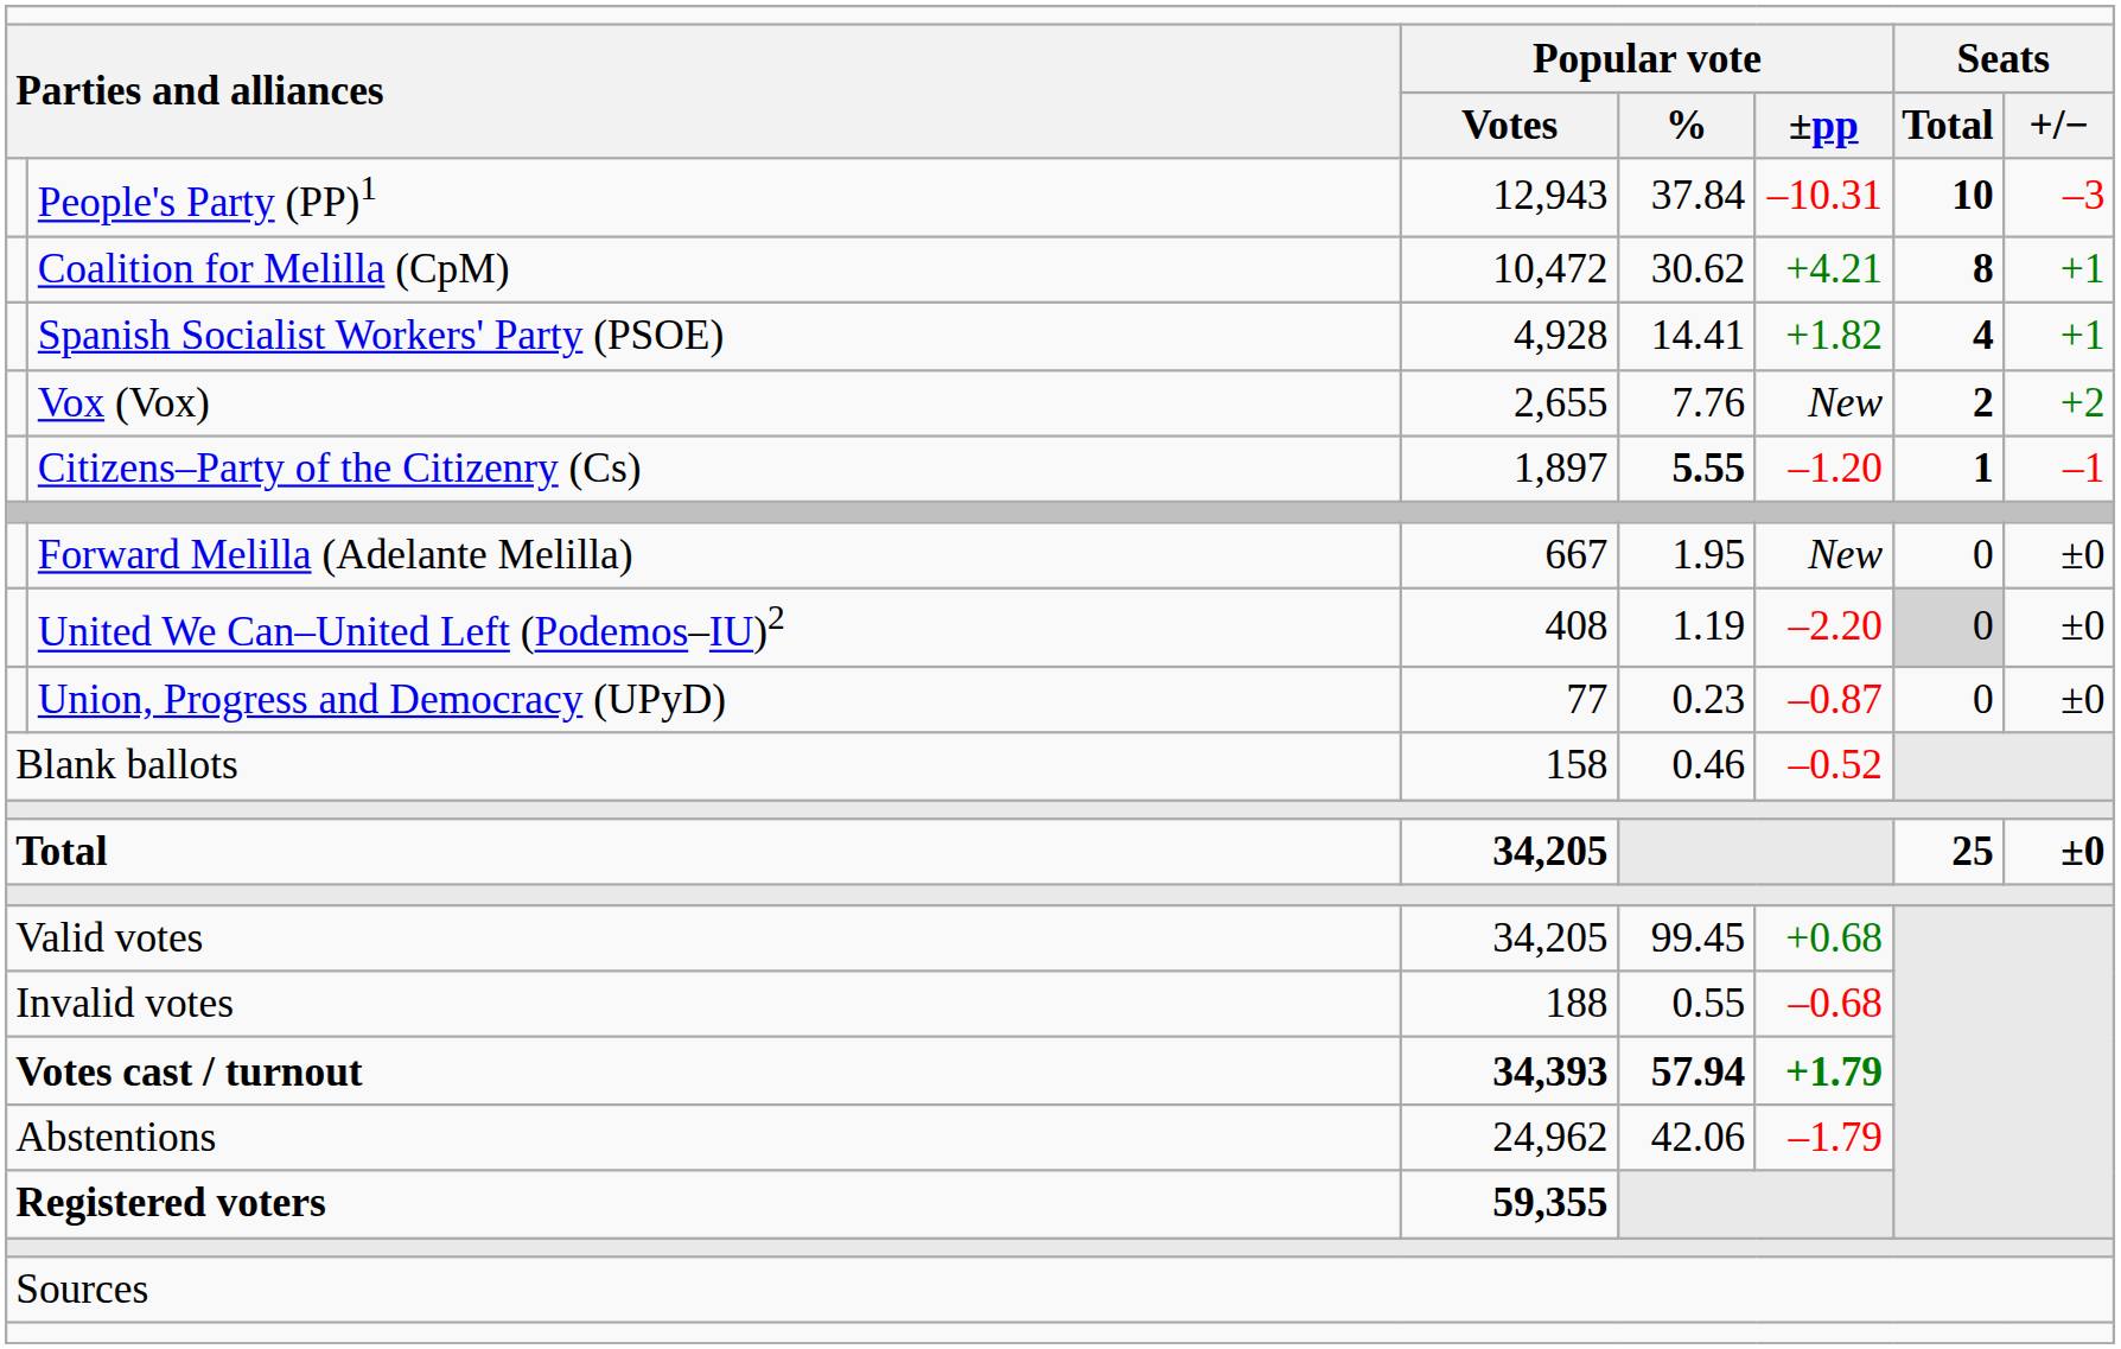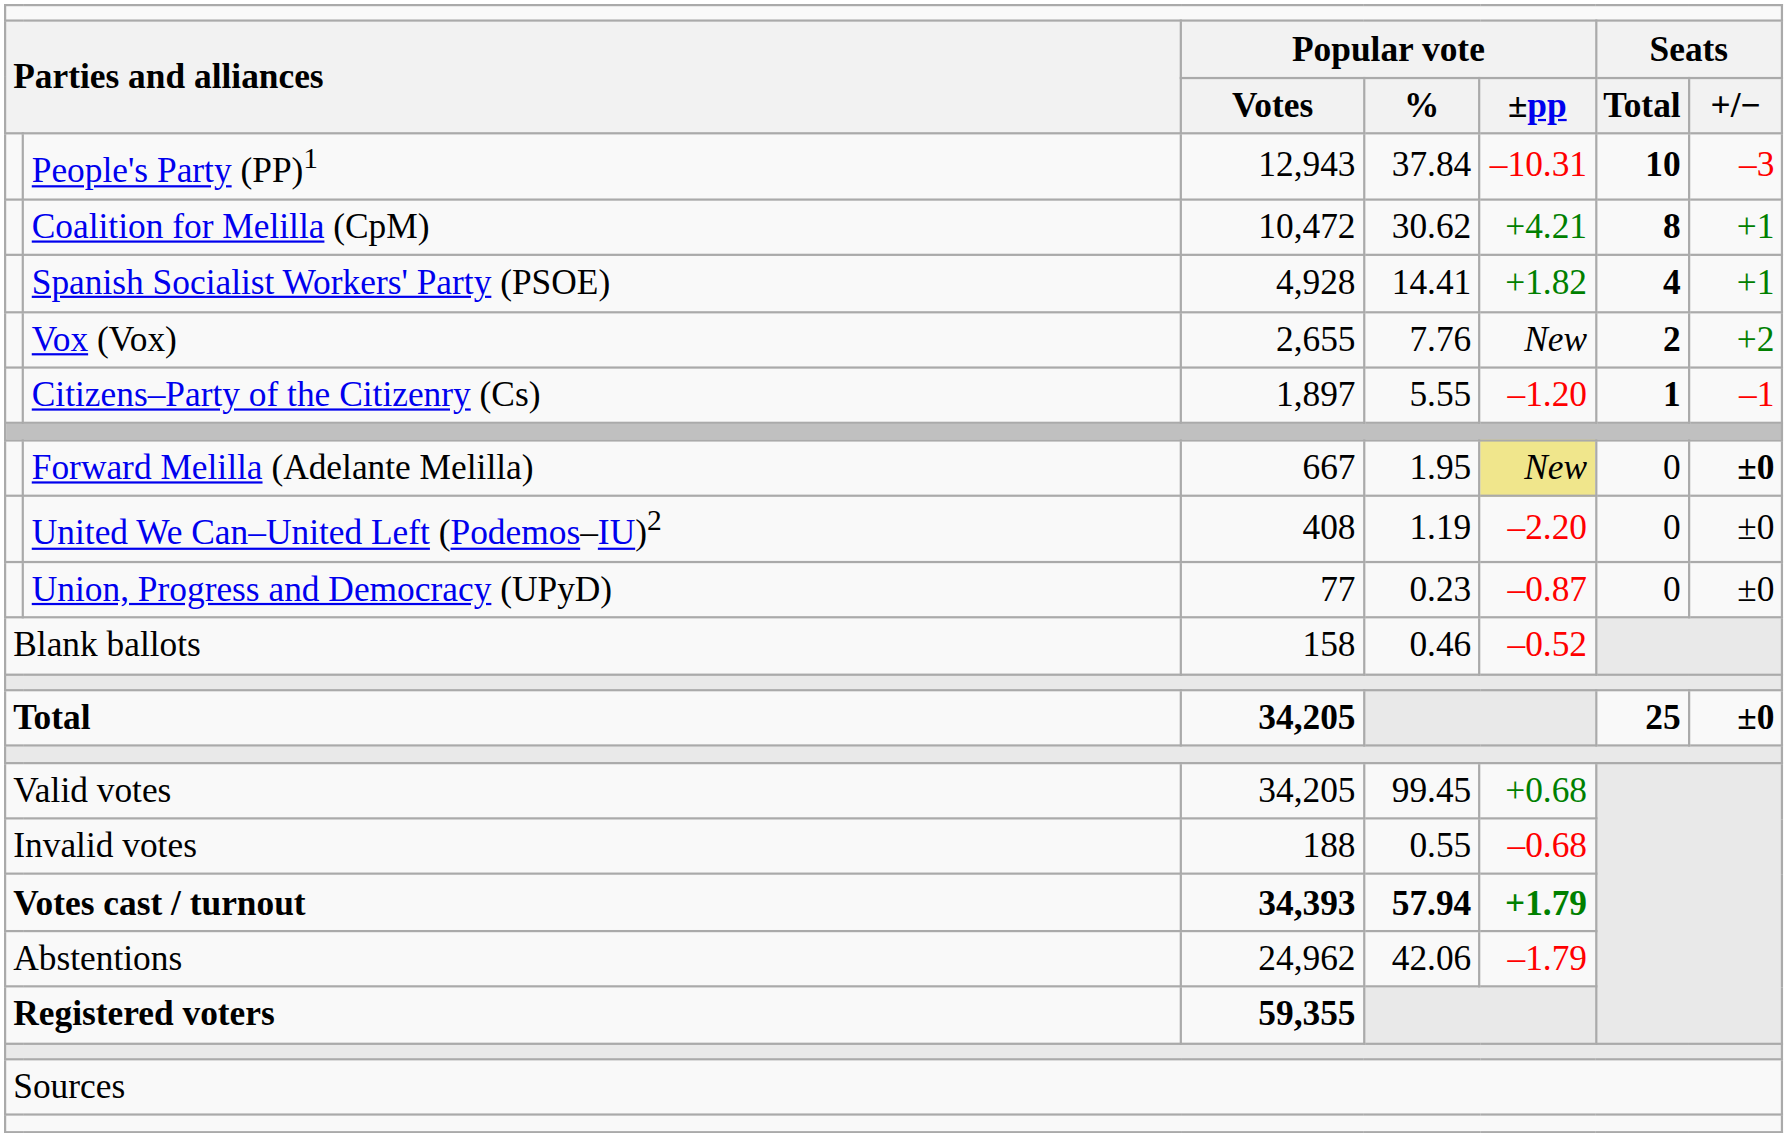Citizens–Party of the Citizenry (Cs) | column 4: bold -> normal
Forward Melilla (Adelante Melilla) | column 5: no background -> khaki background
Forward Melilla (Adelante Melilla) | column 7: normal -> bold
United We Can–United Left (Podemos–IU)2 | column 6: lightgrey background -> no background
